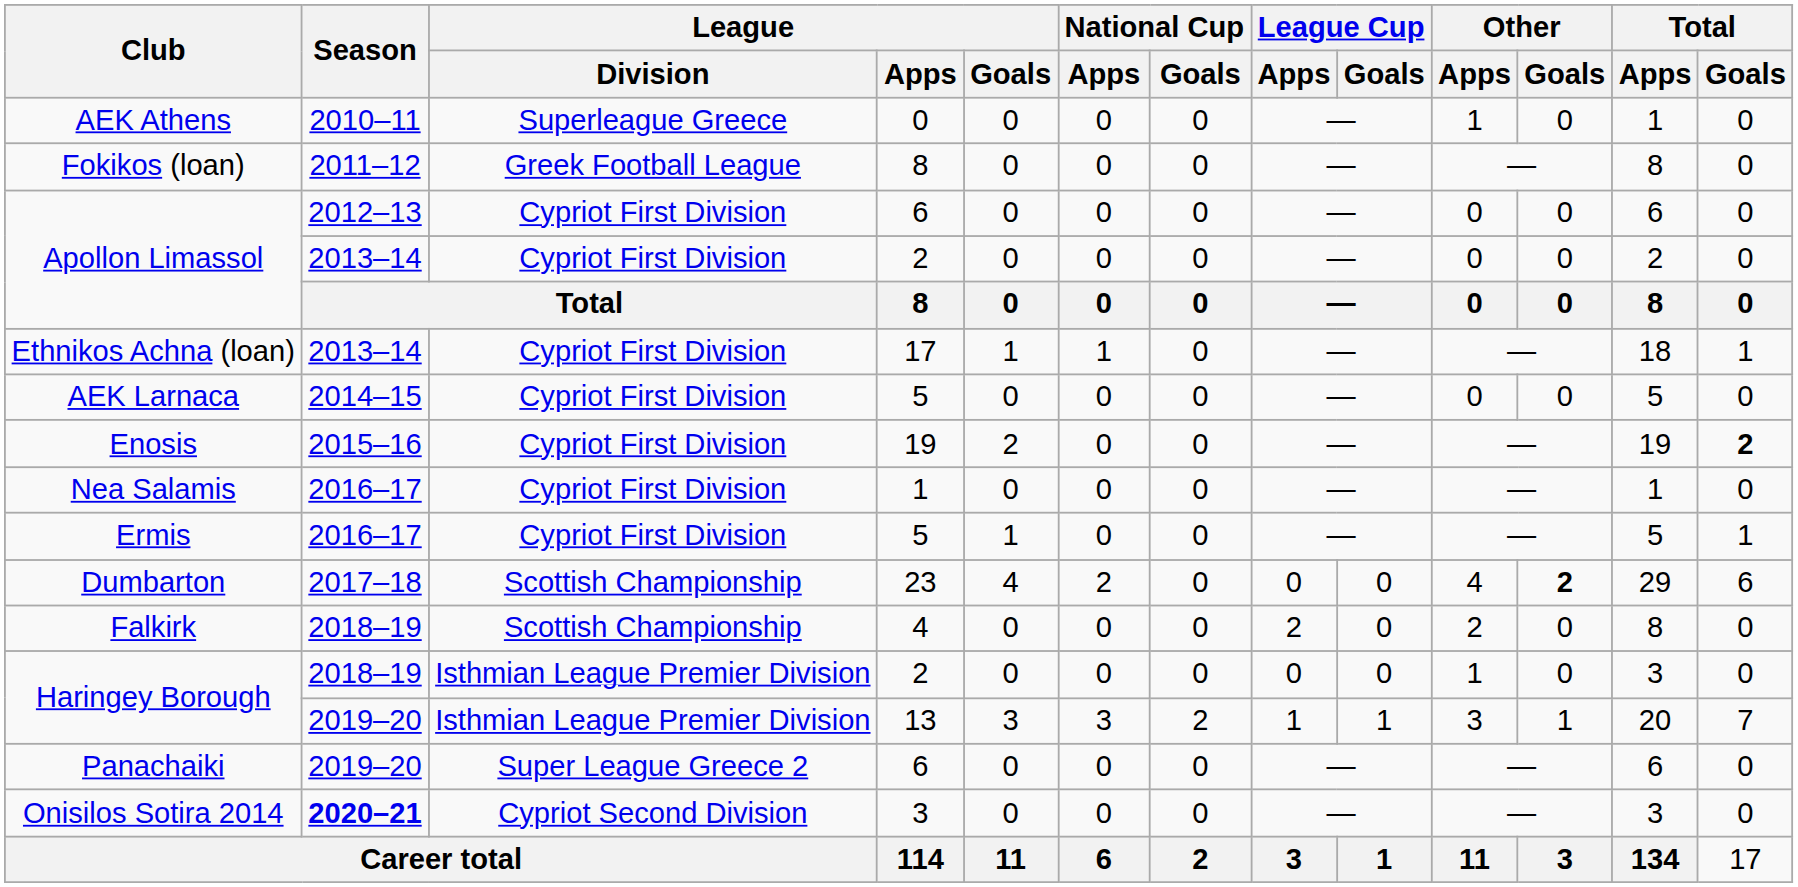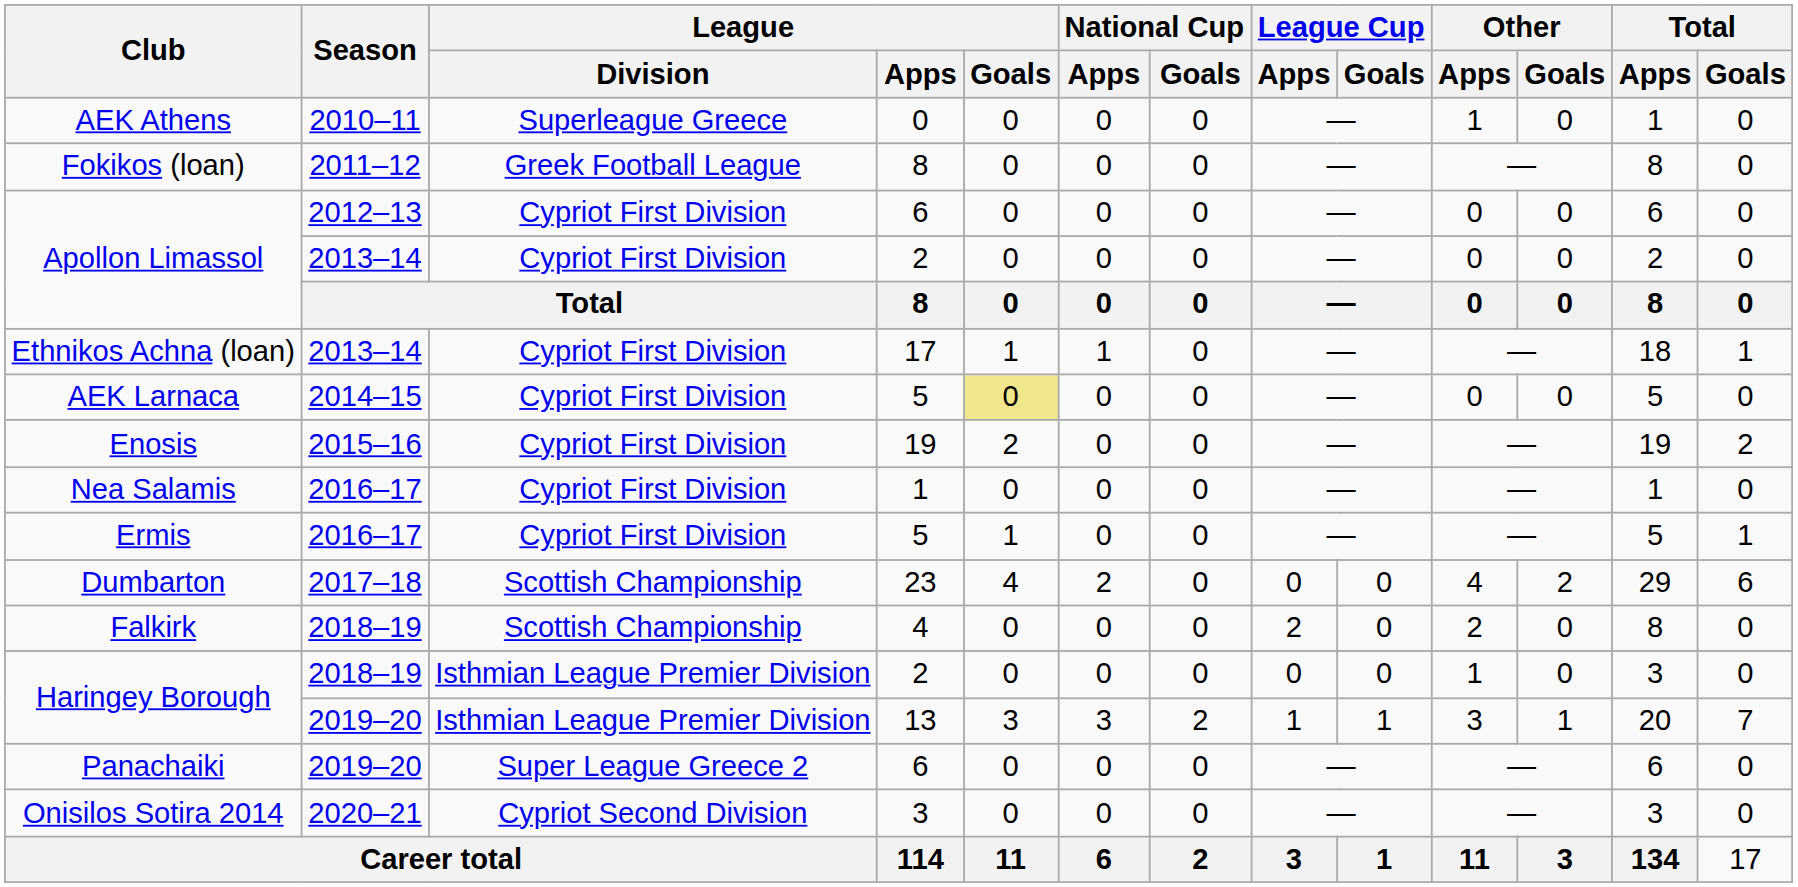AEK Larnaca | League / Goals: no background -> khaki background
Enosis | Total / Goals: bold -> normal
Dumbarton | Other / Goals: bold -> normal
Onisilos Sotira 2014 | Season: bold -> normal
